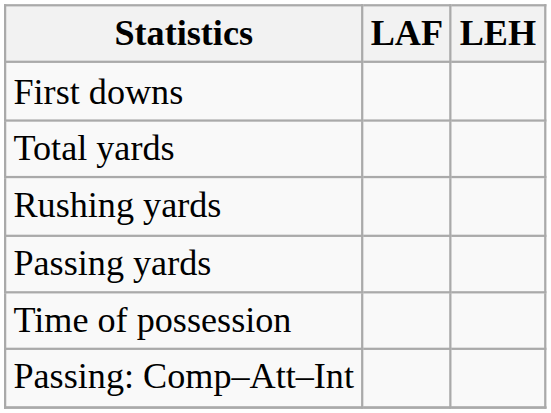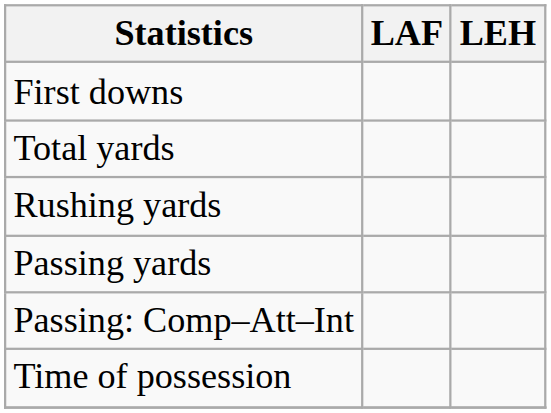rows swapped: Passing: Comp–Att–Int <-> Time of possession
